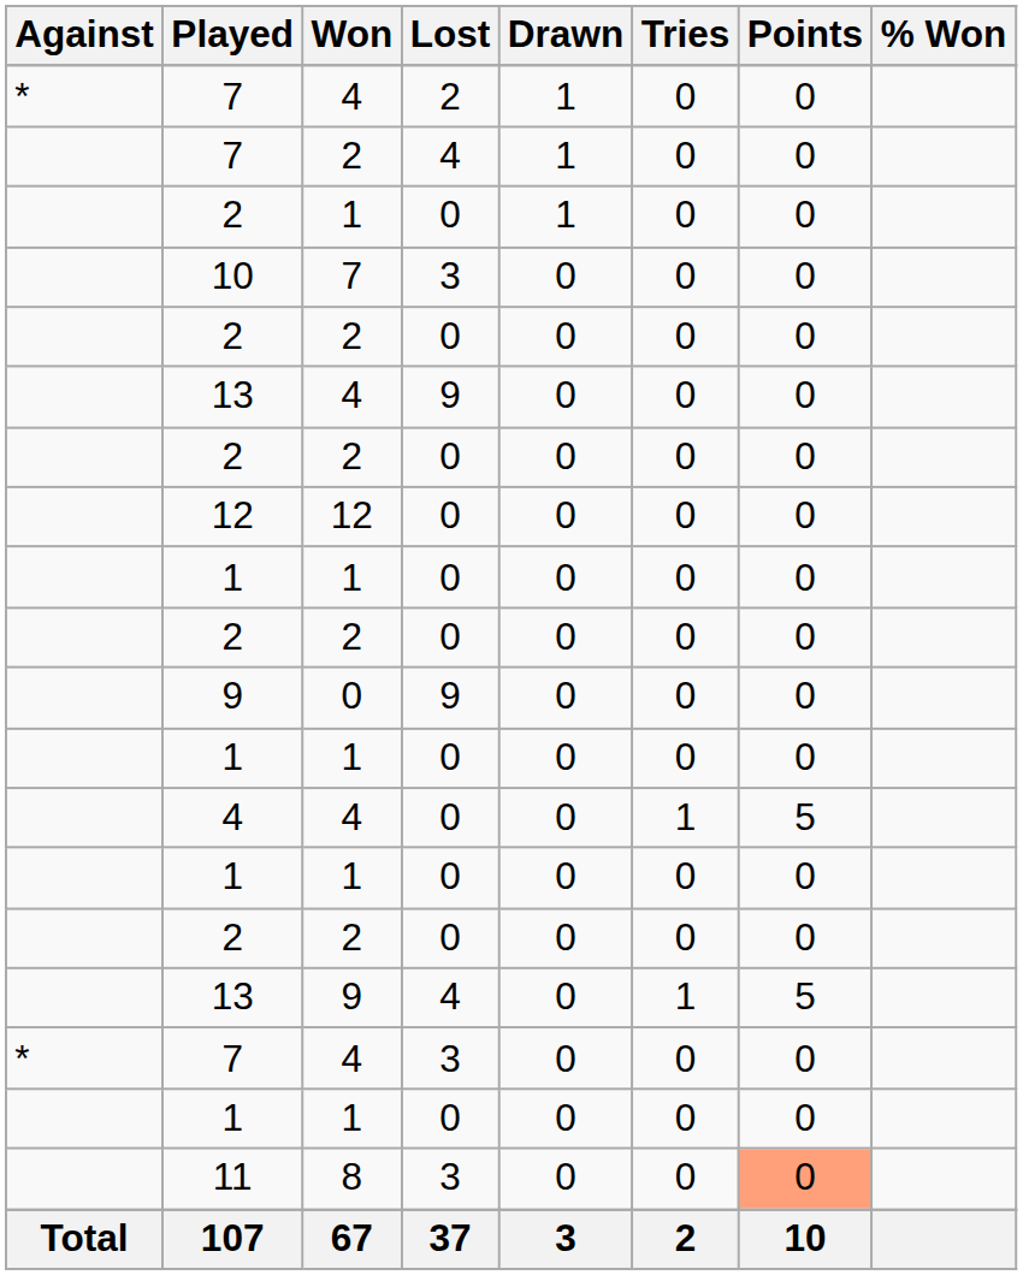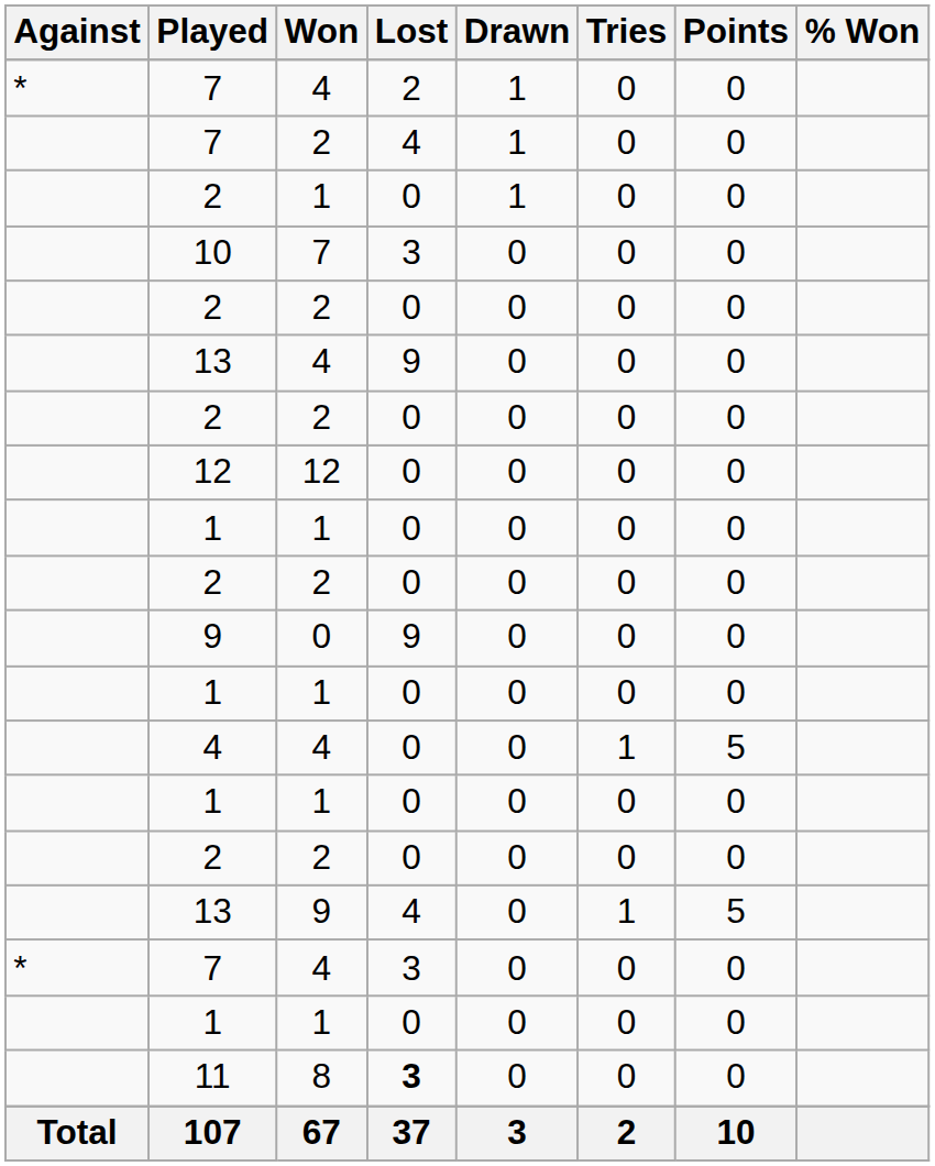11 | Lost: normal -> bold
11 | Points: lightsalmon background -> no background
